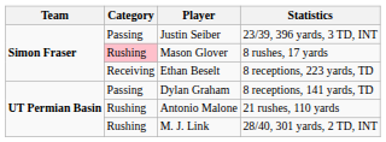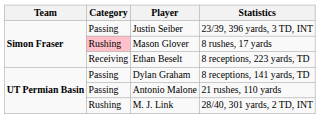Antonio Malone | Category: Rushing -> Passing
